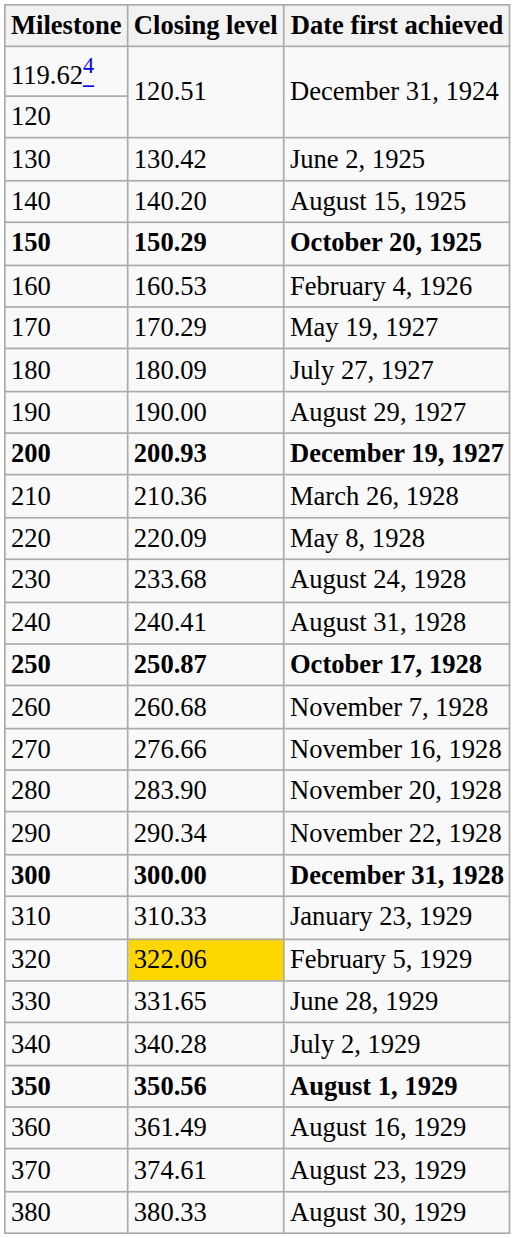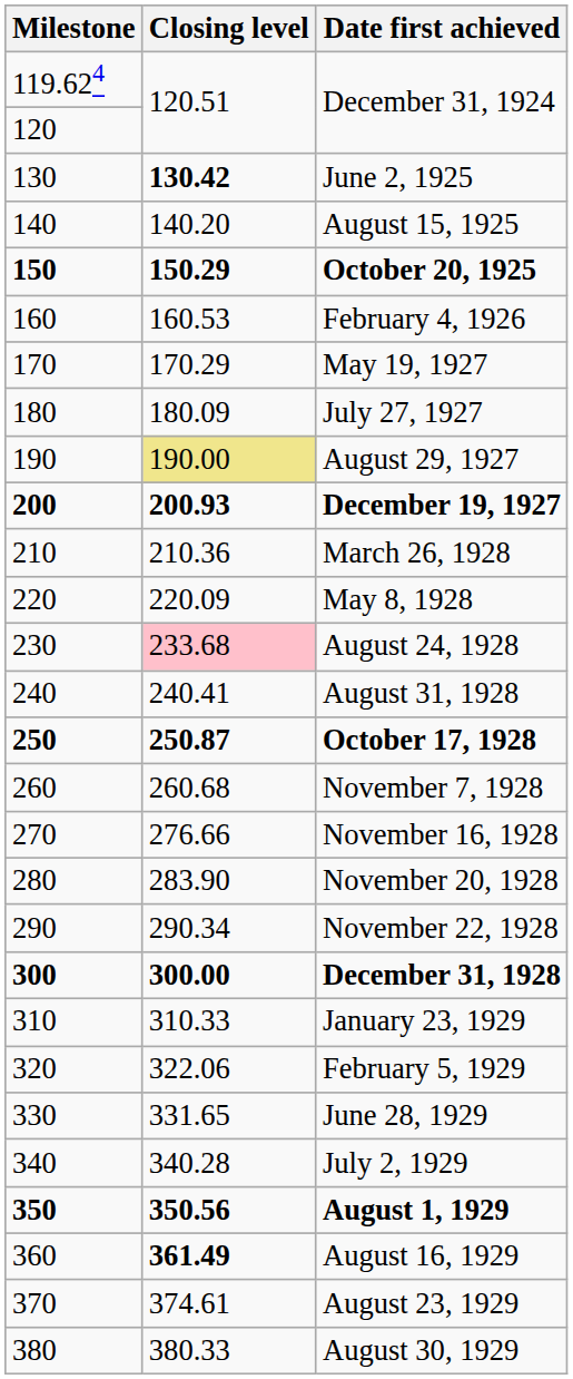June 2, 1925 | Closing level: normal -> bold
August 29, 1927 | Closing level: no background -> khaki background
August 24, 1928 | Closing level: no background -> pink background
February 5, 1929 | Closing level: gold background -> no background
August 16, 1929 | Closing level: normal -> bold
